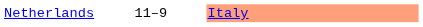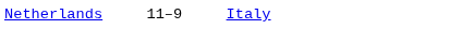Netherlands | column 3: lightsalmon background -> no background
